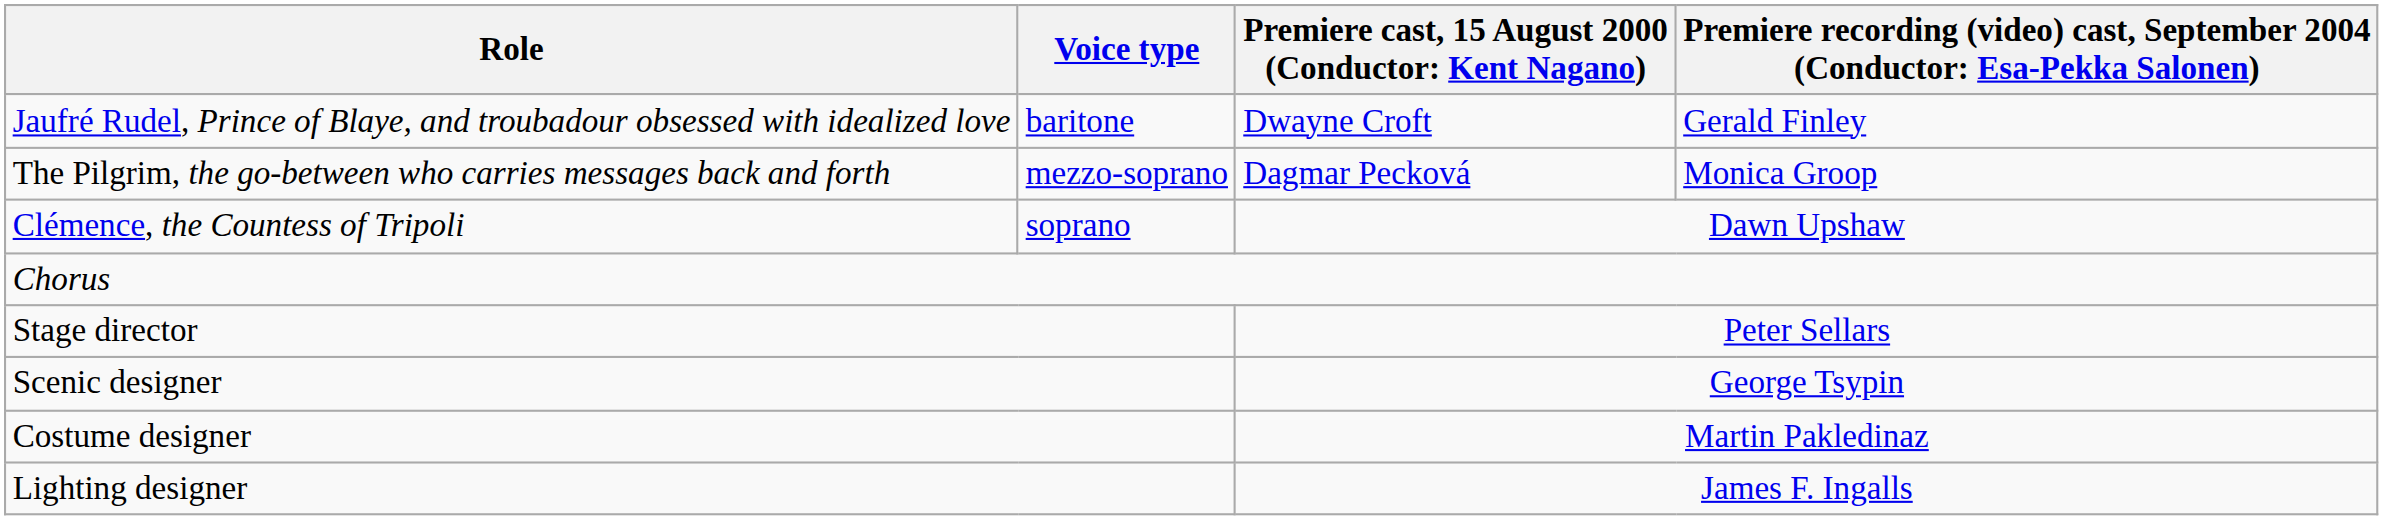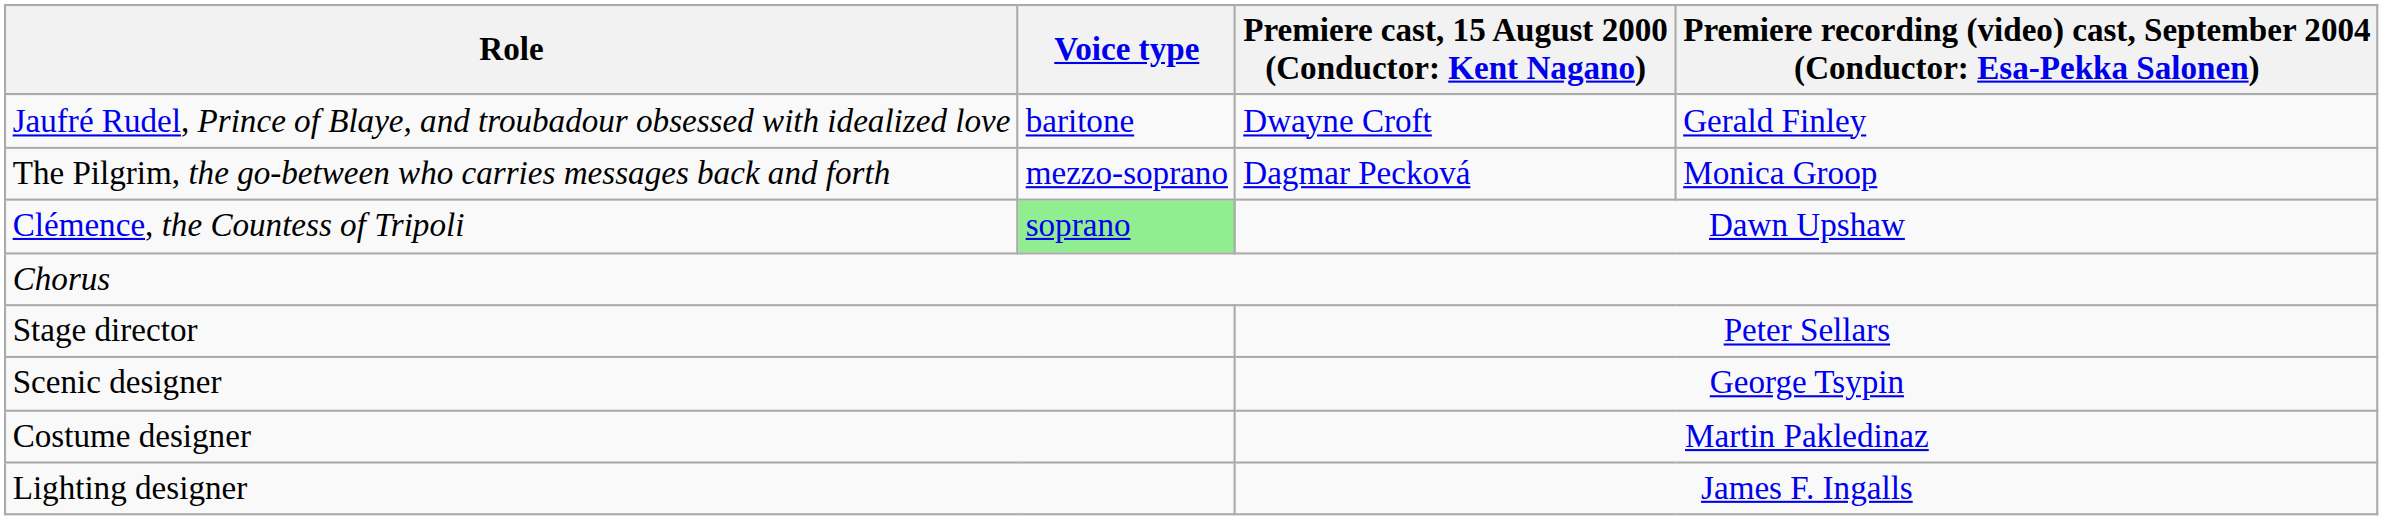Clémence, the Countess of Tripoli | Voice type: no background -> lightgreen background
